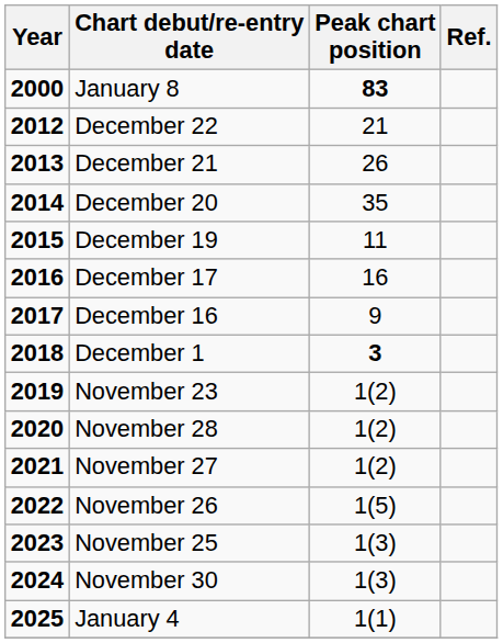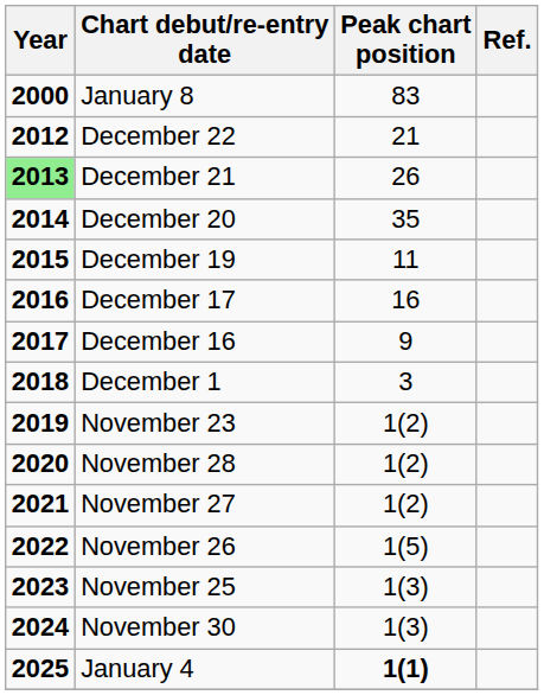January 8 | Peak chart position: bold -> normal
December 21 | Year: no background -> lightgreen background
December 1 | Peak chart position: bold -> normal
January 4 | Peak chart position: normal -> bold
